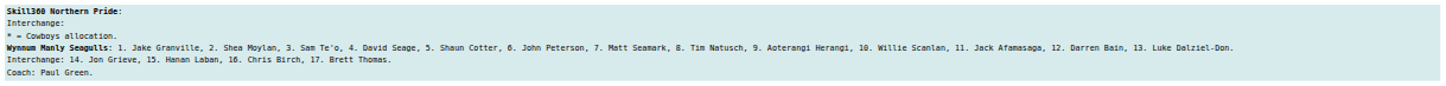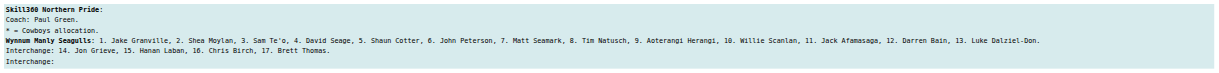row 2 | column 1: Interchange: -> Coach: Paul Green.
row 6 | column 1: Coach: Paul Green. -> Interchange:
